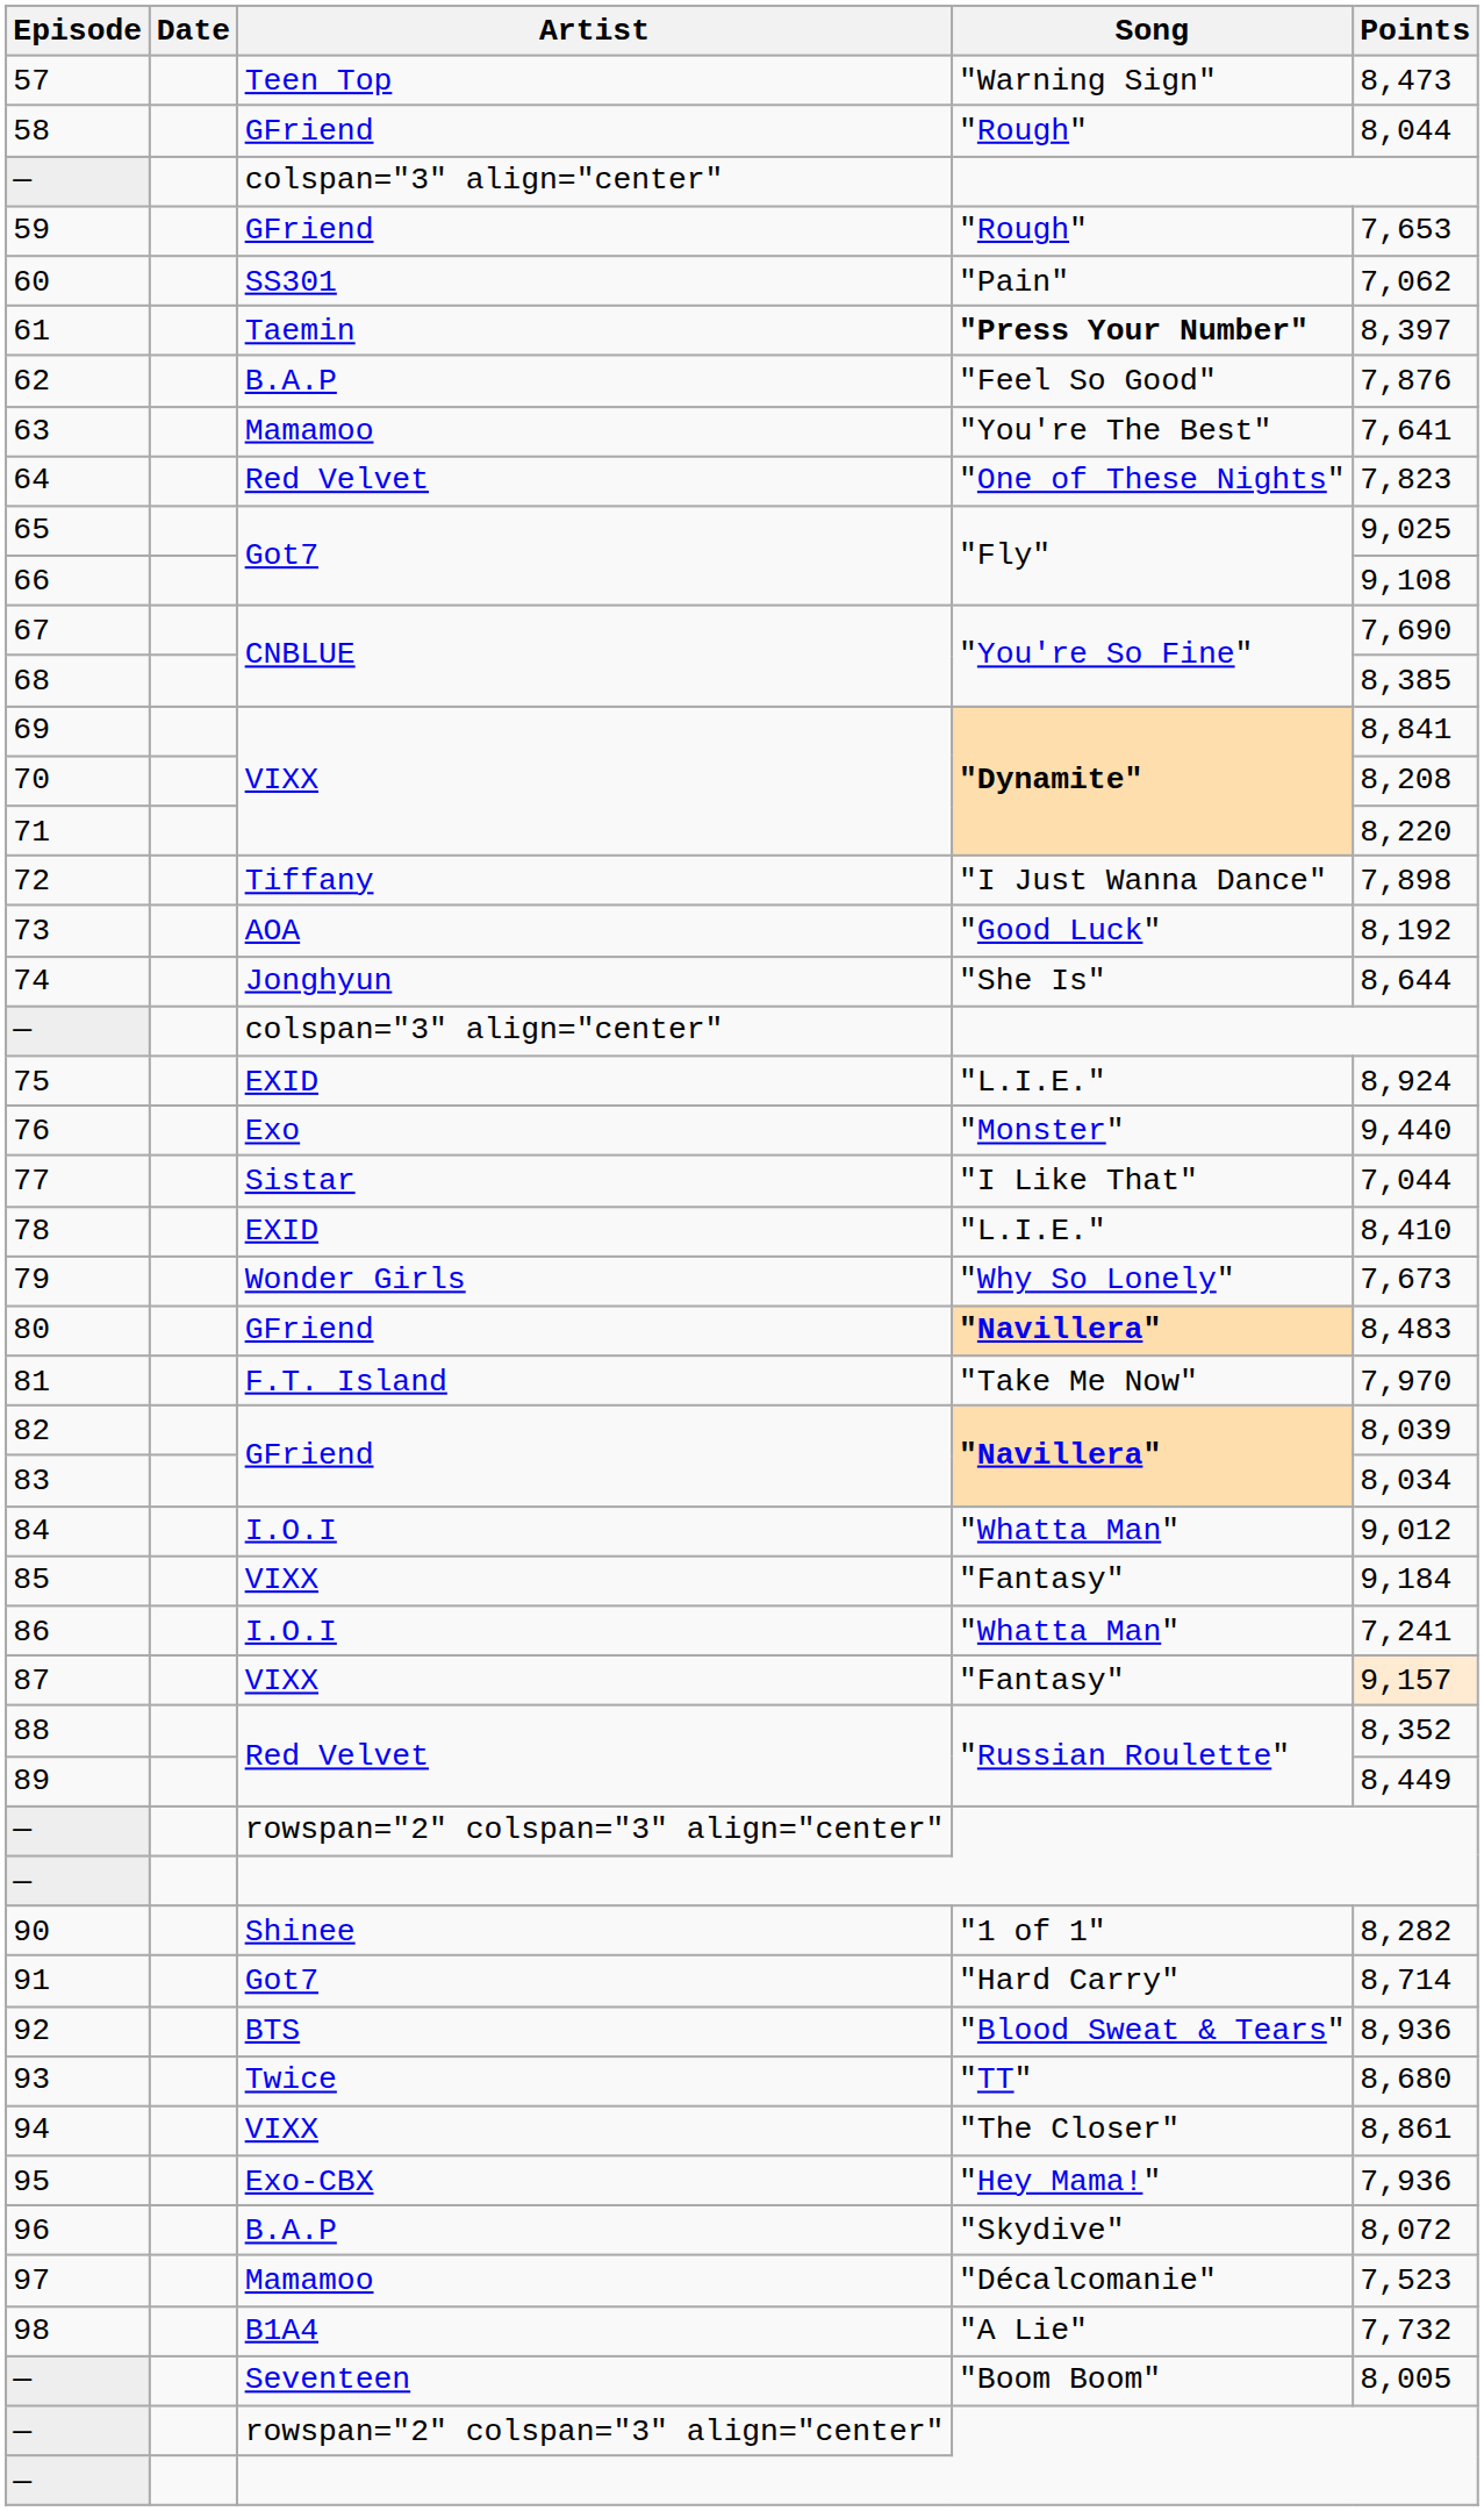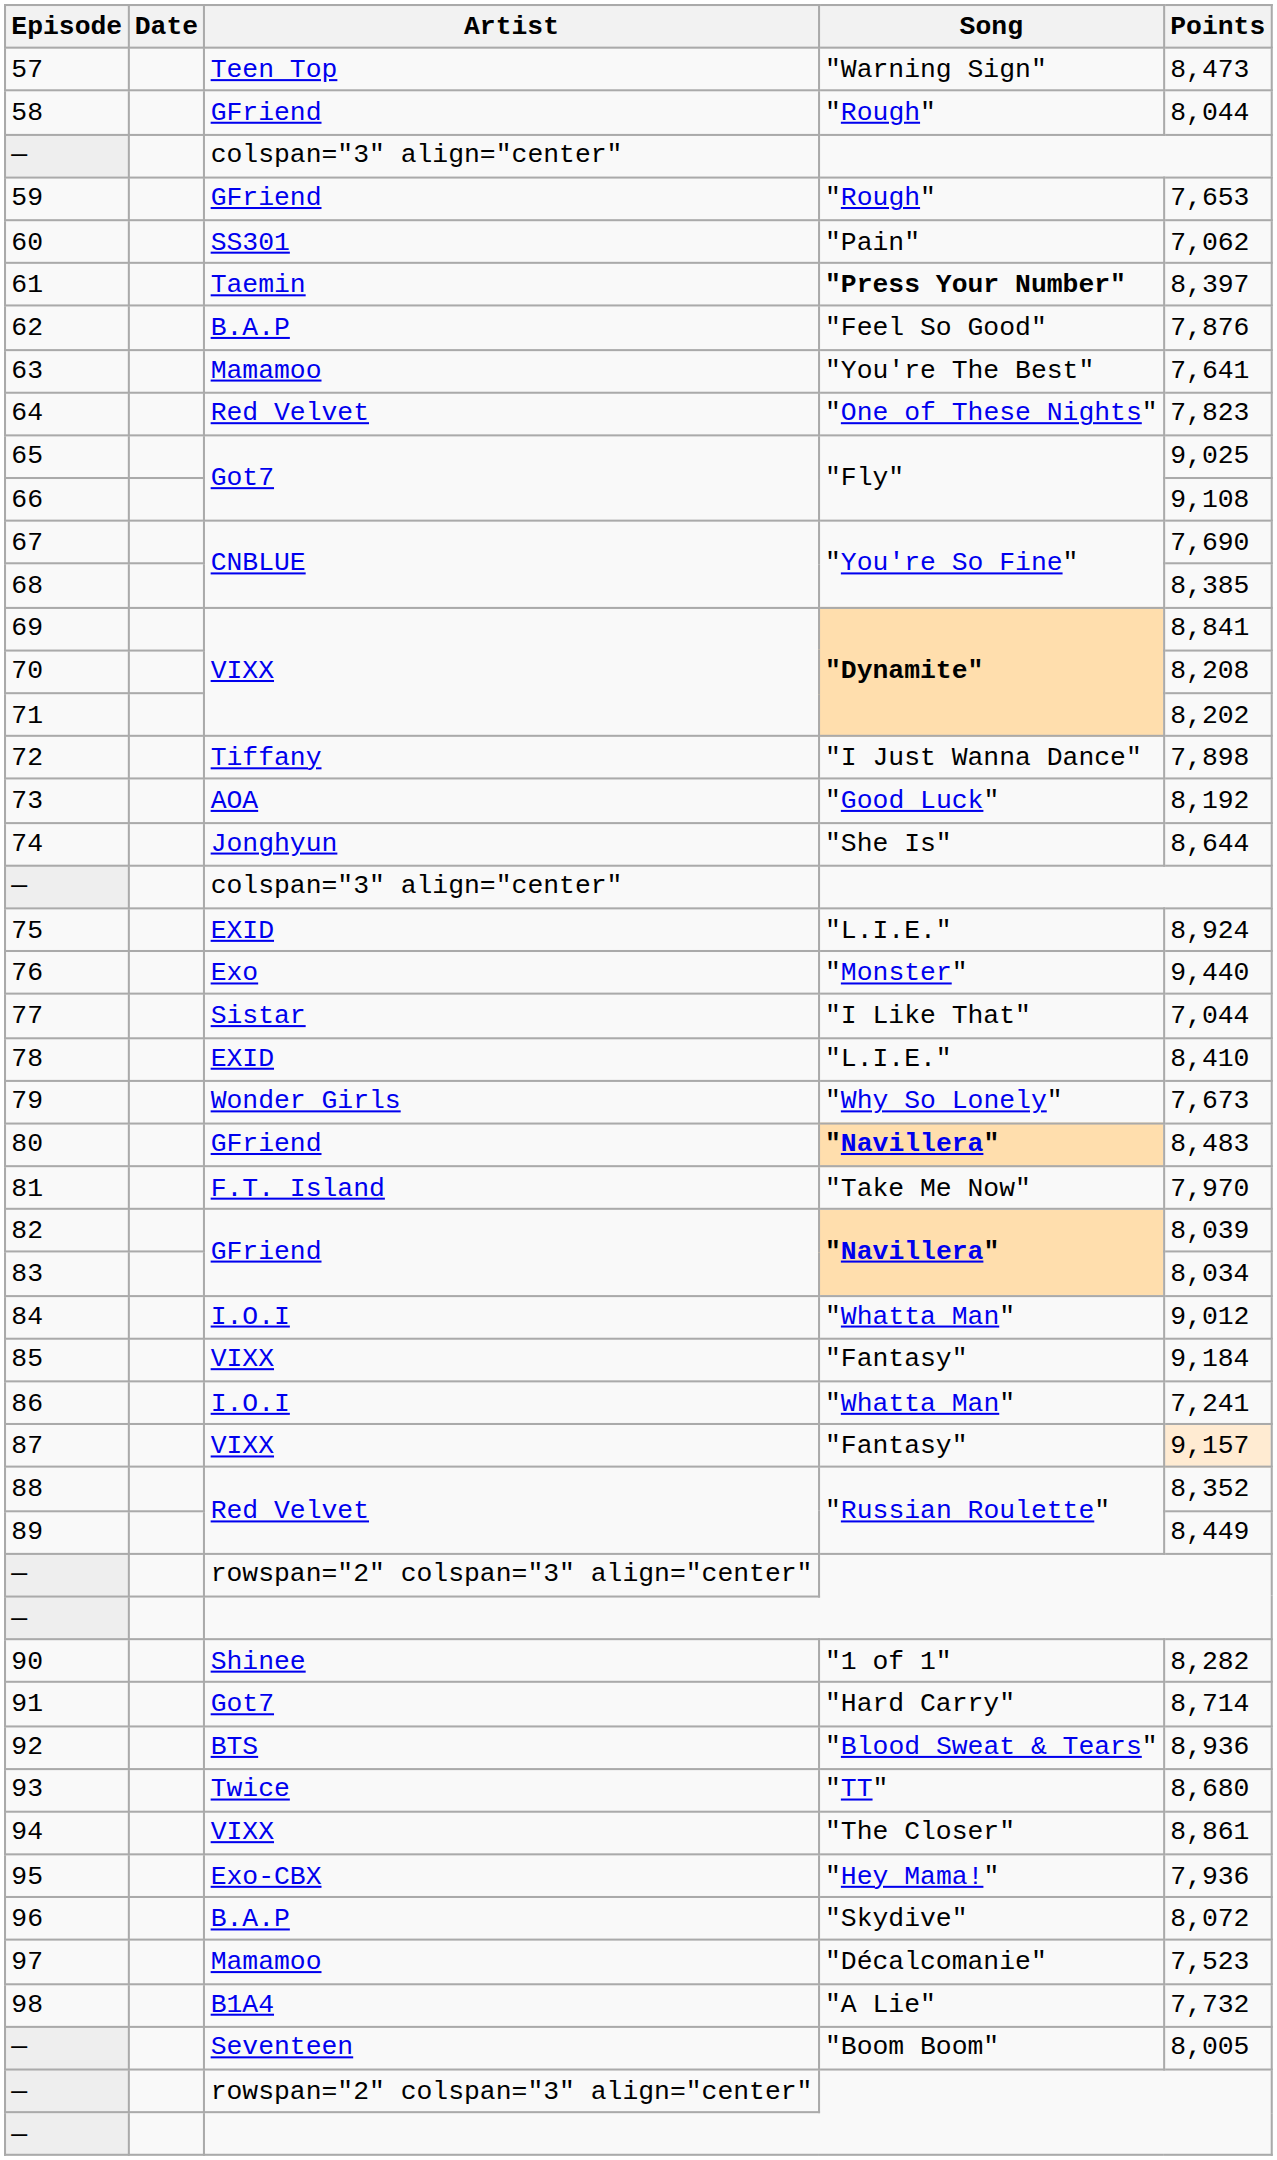71 | Points: 8,220 -> 8,202
